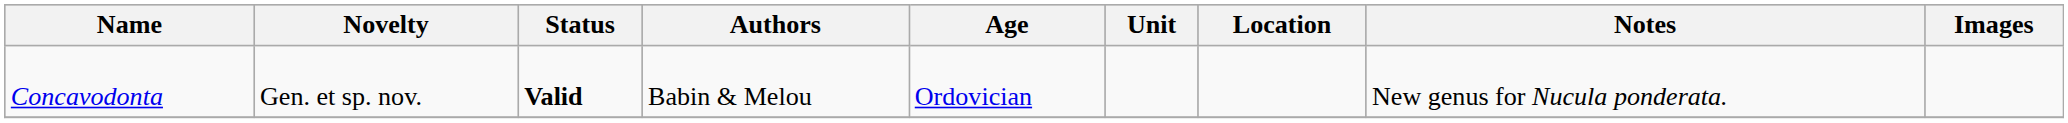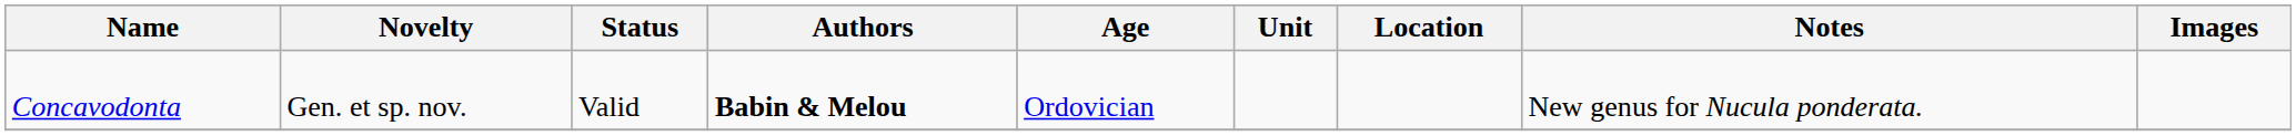Concavodonta | Status: bold -> normal
Concavodonta | Authors: normal -> bold
